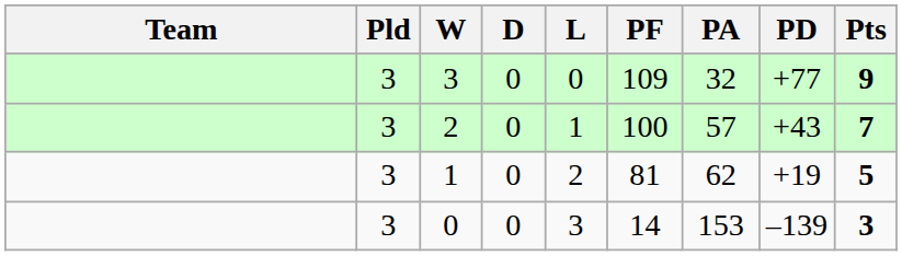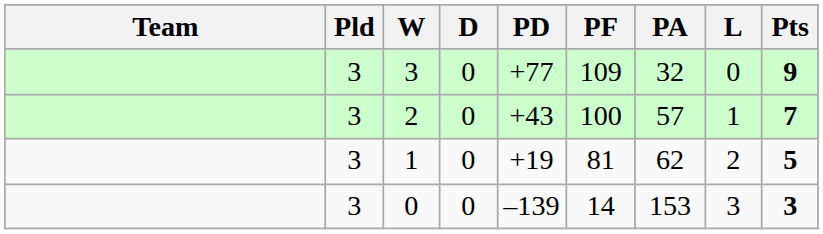columns swapped: L <-> PD
